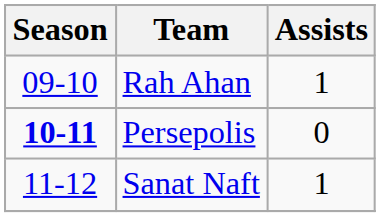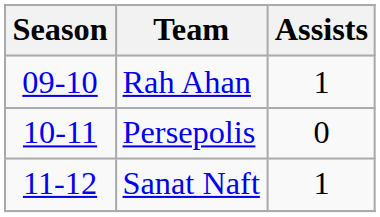Persepolis | Season: bold -> normal
